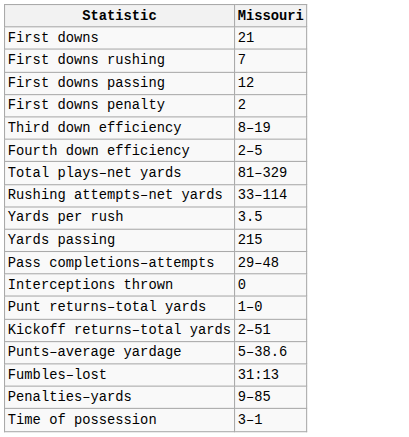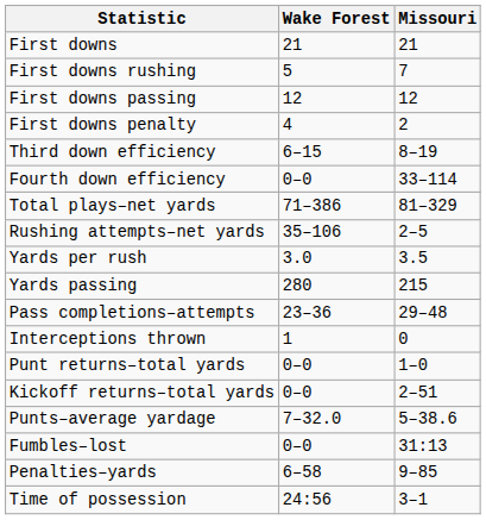+ column: Wake Forest | 21 | 5 | 12 | 4 | 6–15 | 0–0 | 71–386 | 35–106 | 3.0 | 280 | 23–36 | 1 | 0–0 | 0–0 | 7–32.0 | 0–0 | 6–58 | 24:56
Fourth down efficiency | Missouri: 2–5 -> 33–114
Rushing attempts–net yards | Missouri: 33–114 -> 2–5
